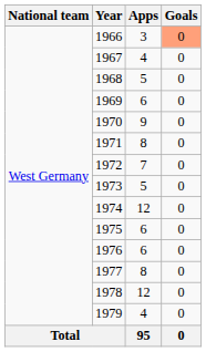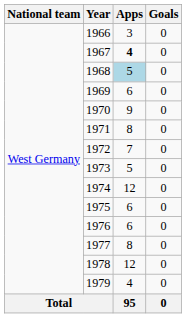1966 | Goals: lightsalmon background -> no background
1967 | Apps: normal -> bold
1968 | Apps: no background -> lightblue background
